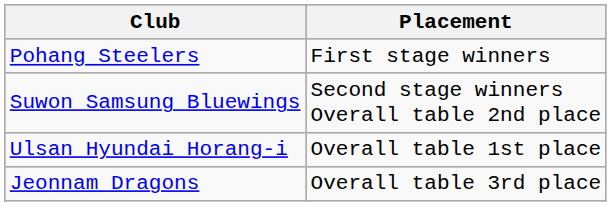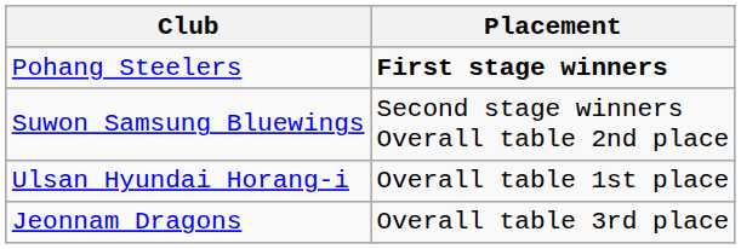Pohang Steelers | Placement: normal -> bold
